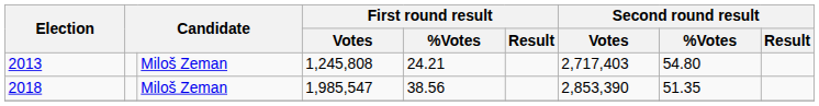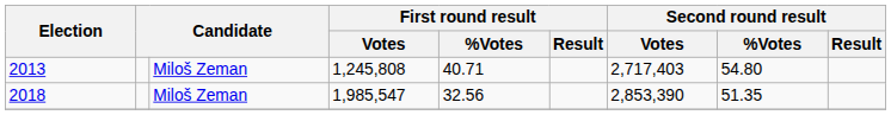2013 | First round result / %Votes: 24.21 -> 40.71
2018 | First round result / %Votes: 38.56 -> 32.56
